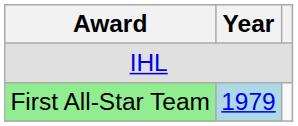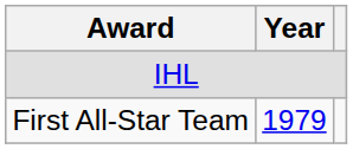First All-Star Team | Award: lightgreen background -> no background
First All-Star Team | Year: lightblue background -> no background
